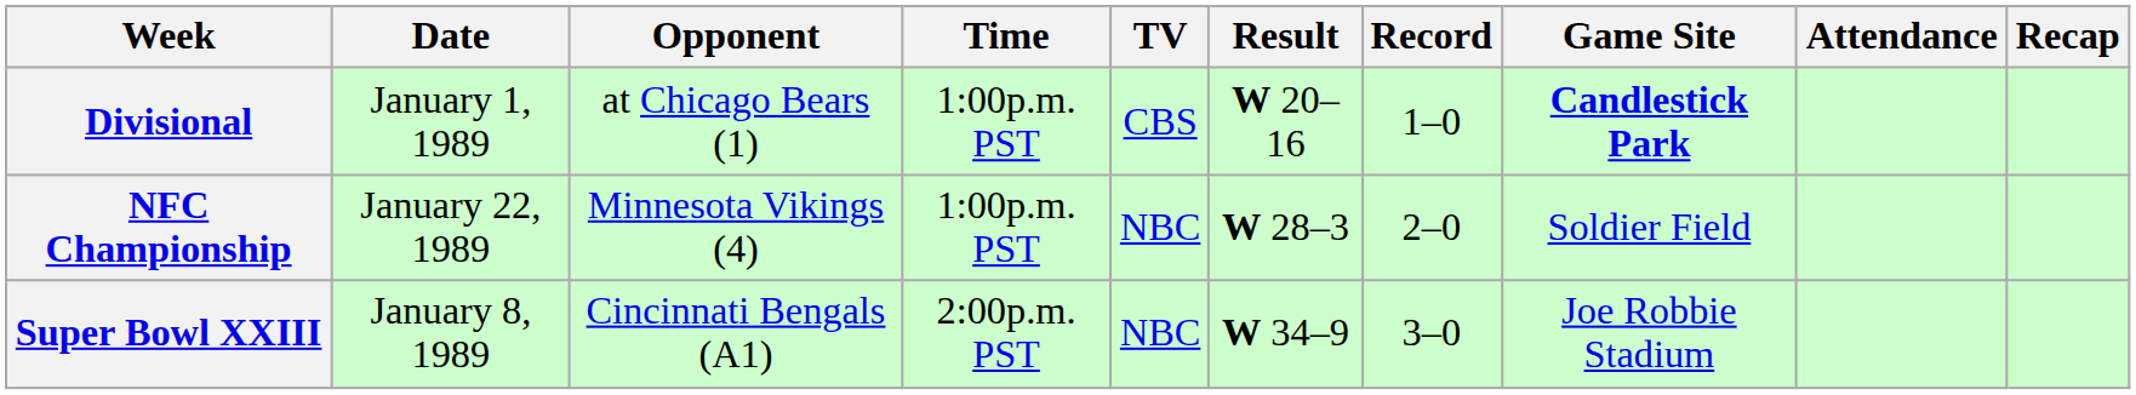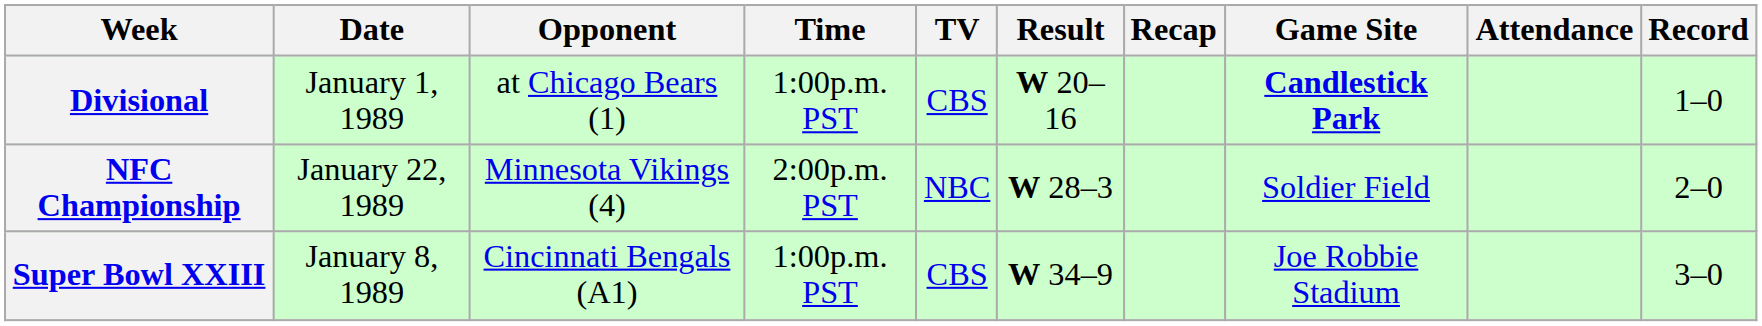columns swapped: Record <-> Recap
NFC Championship | Time: 1:00p.m. PST -> 2:00p.m. PST
Super Bowl XXIII | Time: 2:00p.m. PST -> 1:00p.m. PST
Super Bowl XXIII | TV: NBC -> CBS
